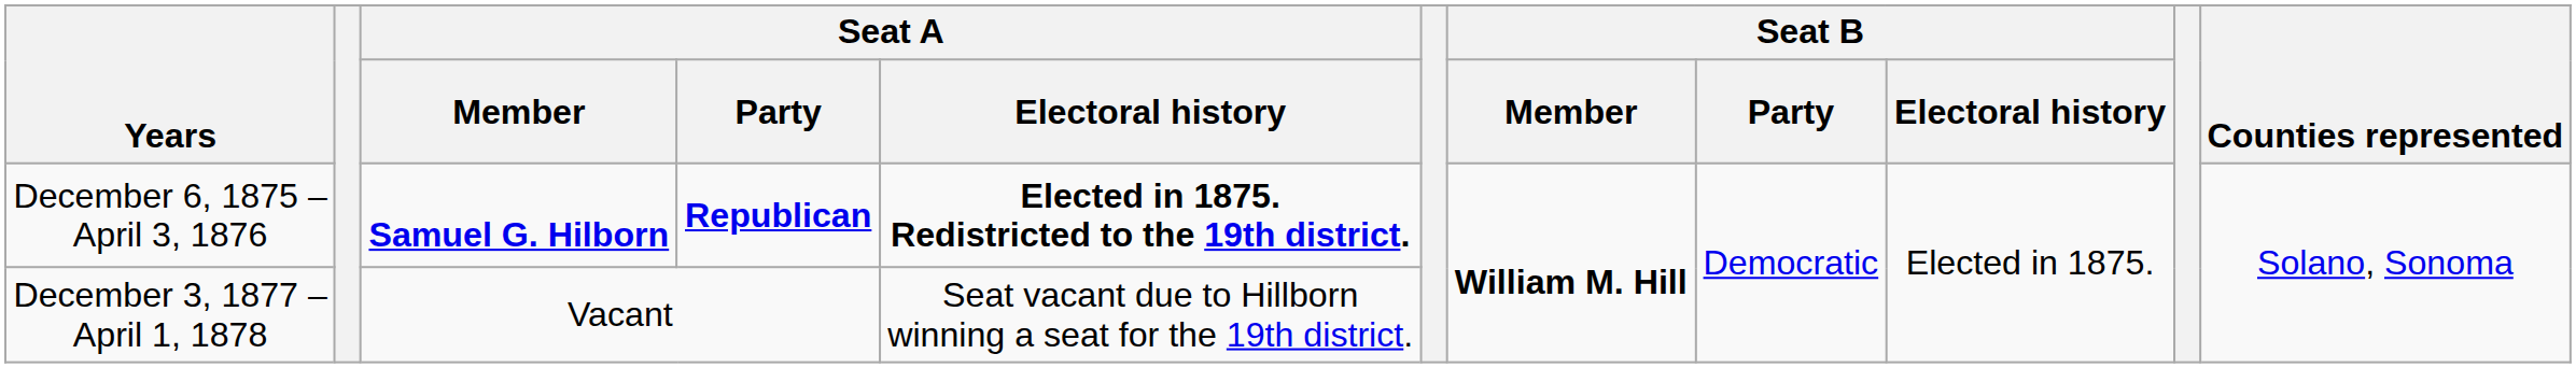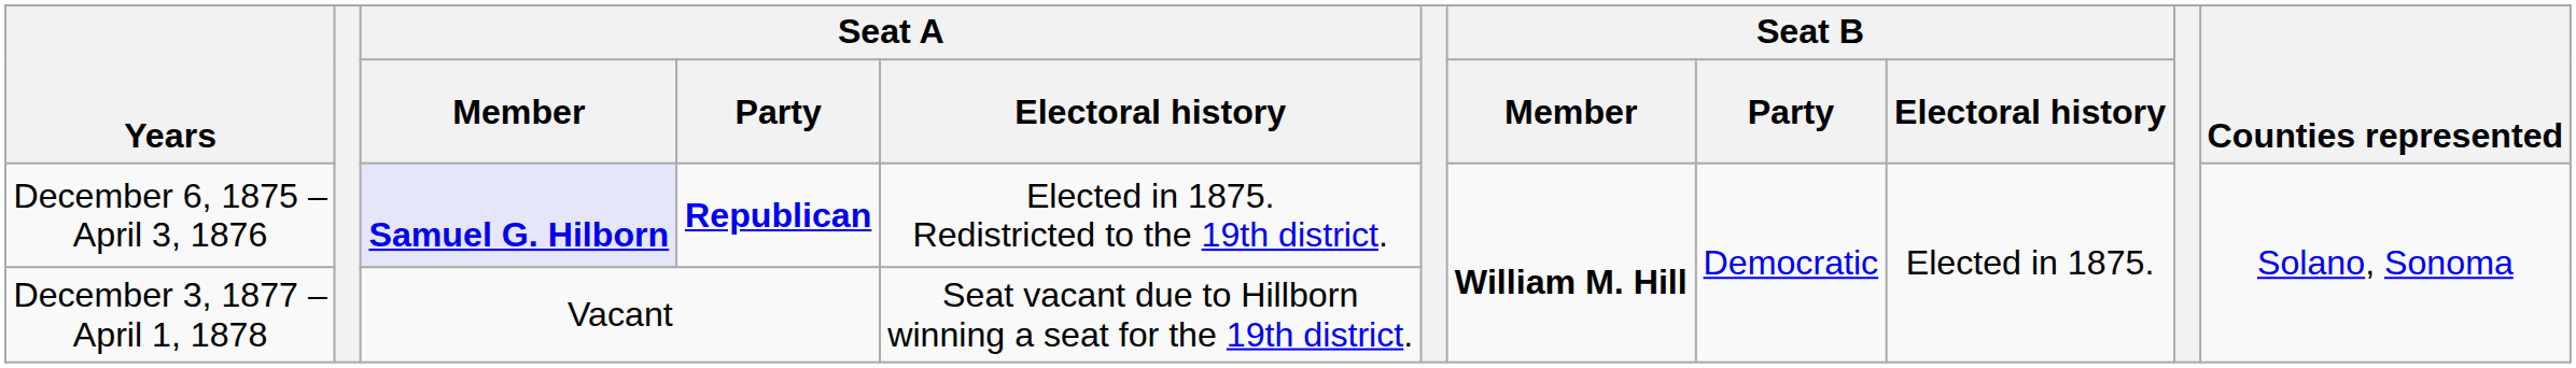December 6, 1875 – April 3, 1876 | Seat A / Member: no background -> lavender background
December 6, 1875 – April 3, 1876 | Seat A / Electoral history: bold -> normal
